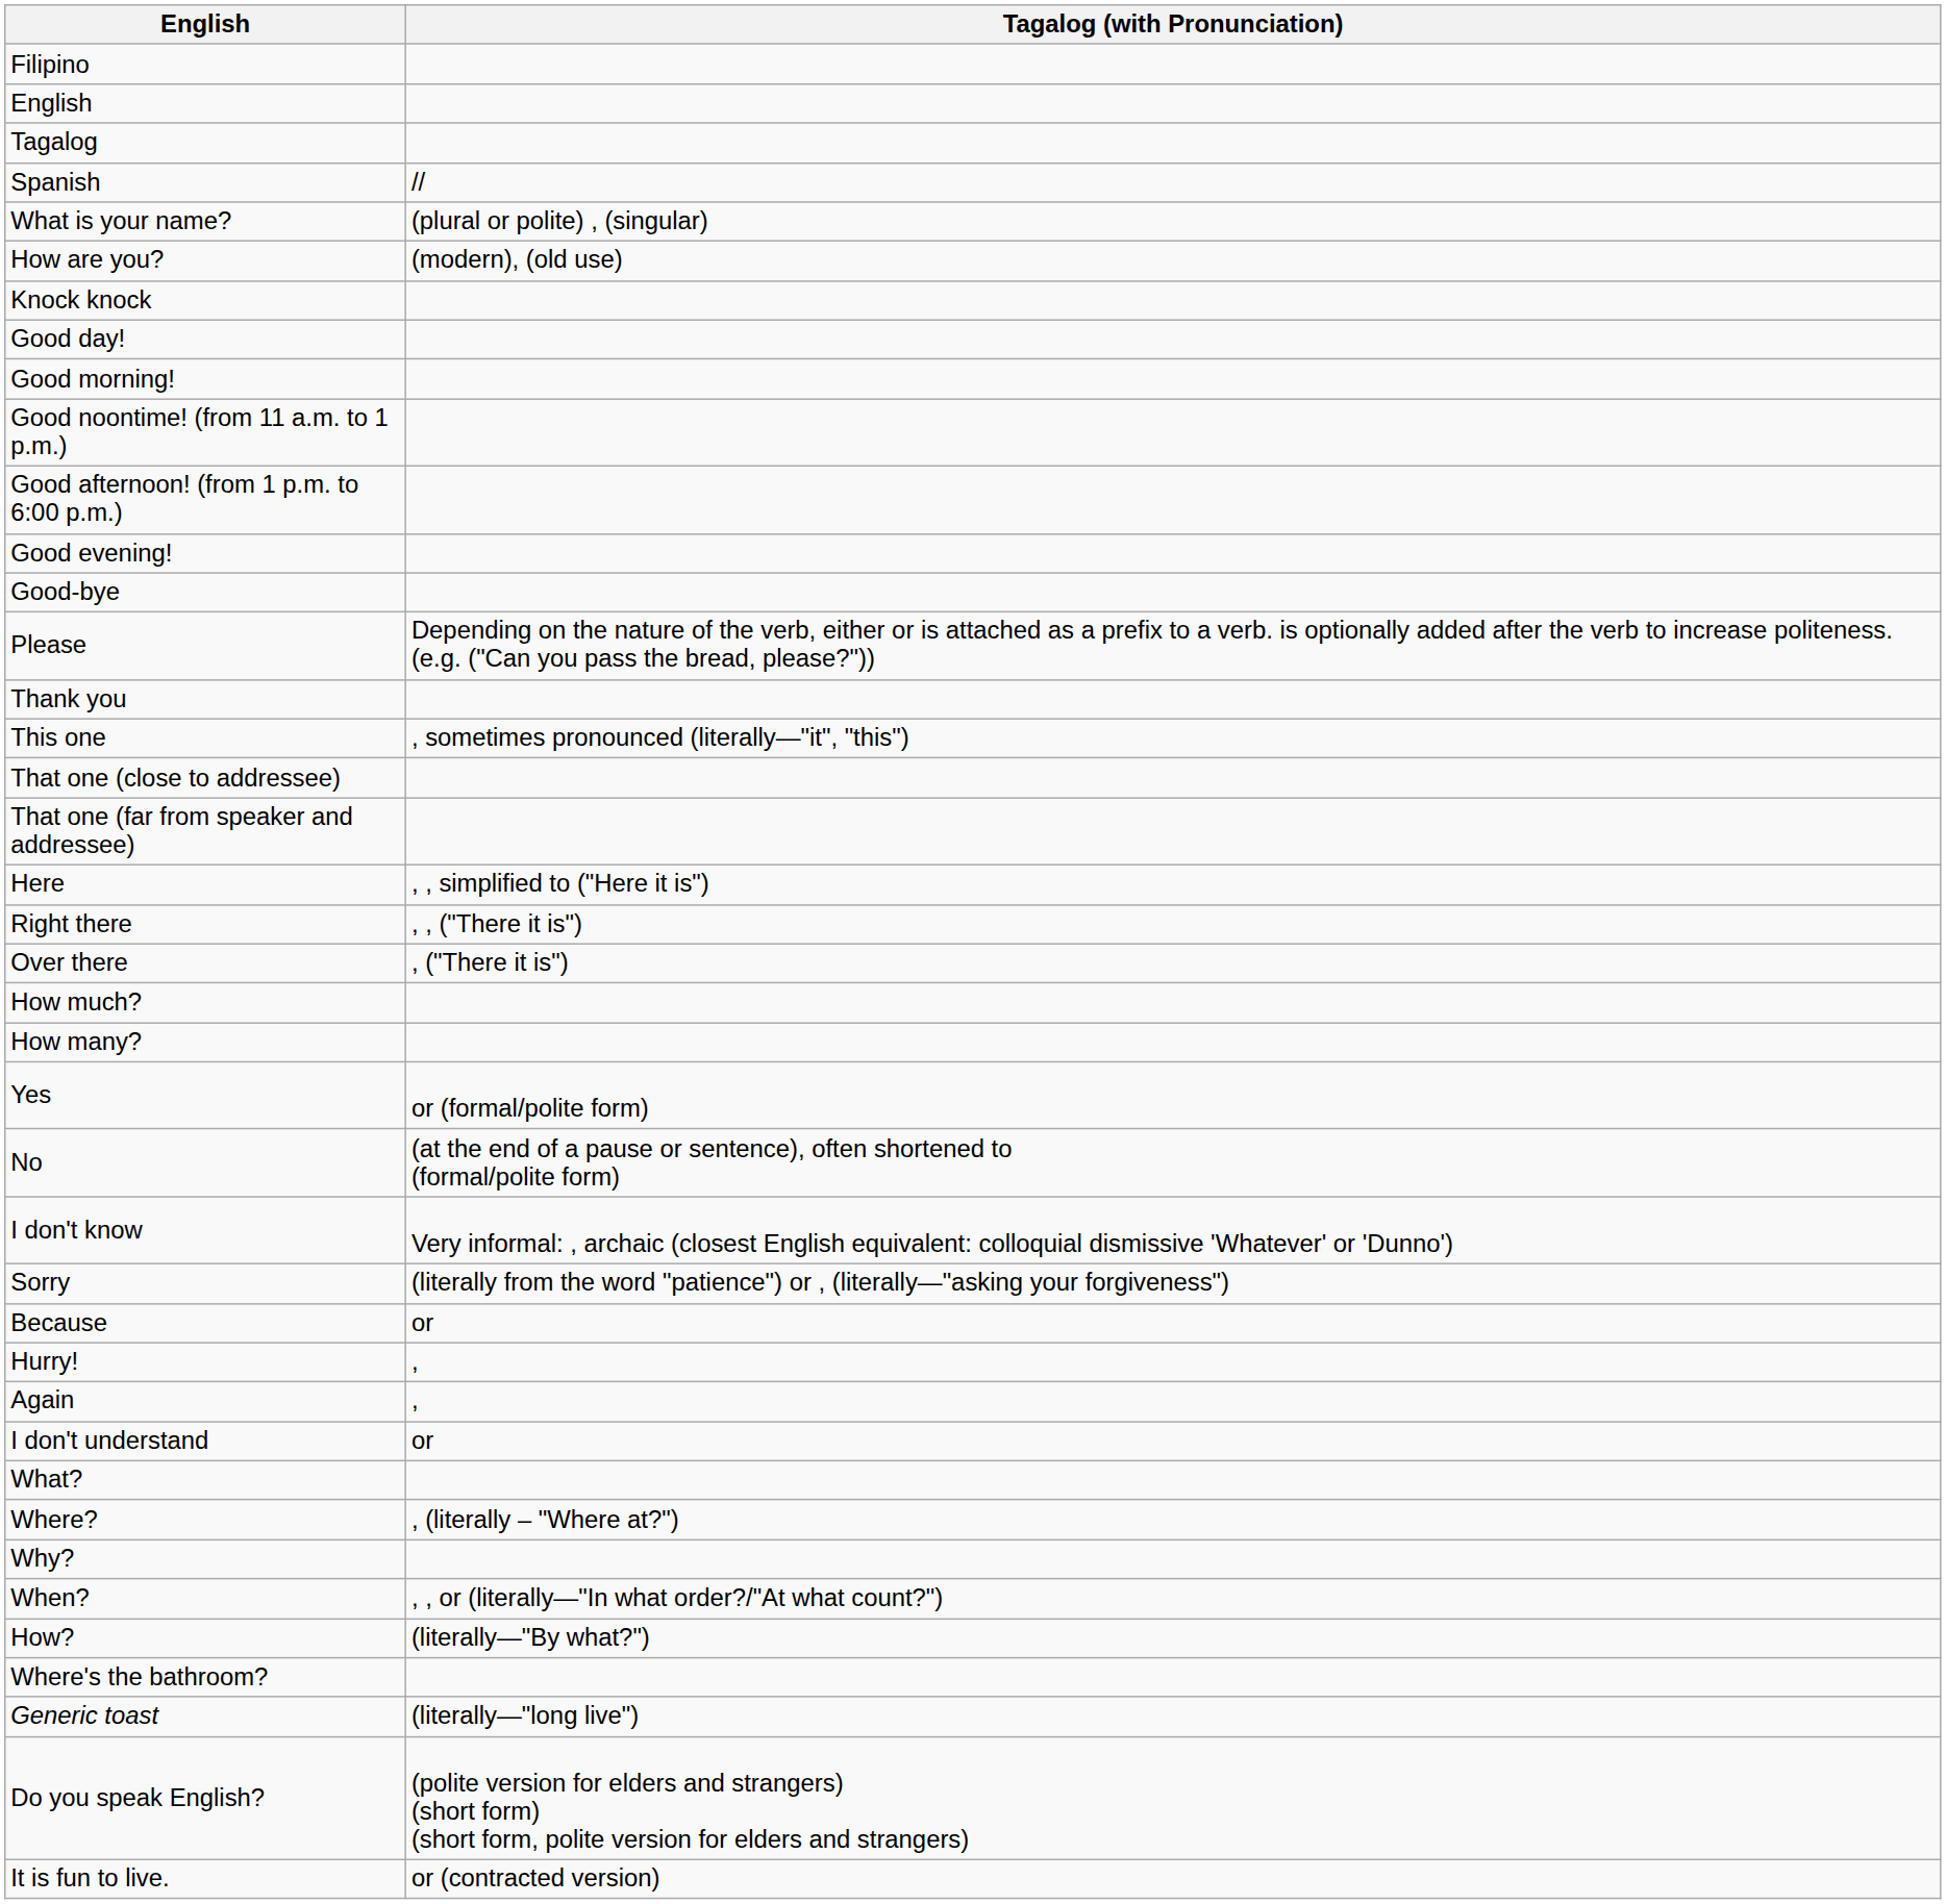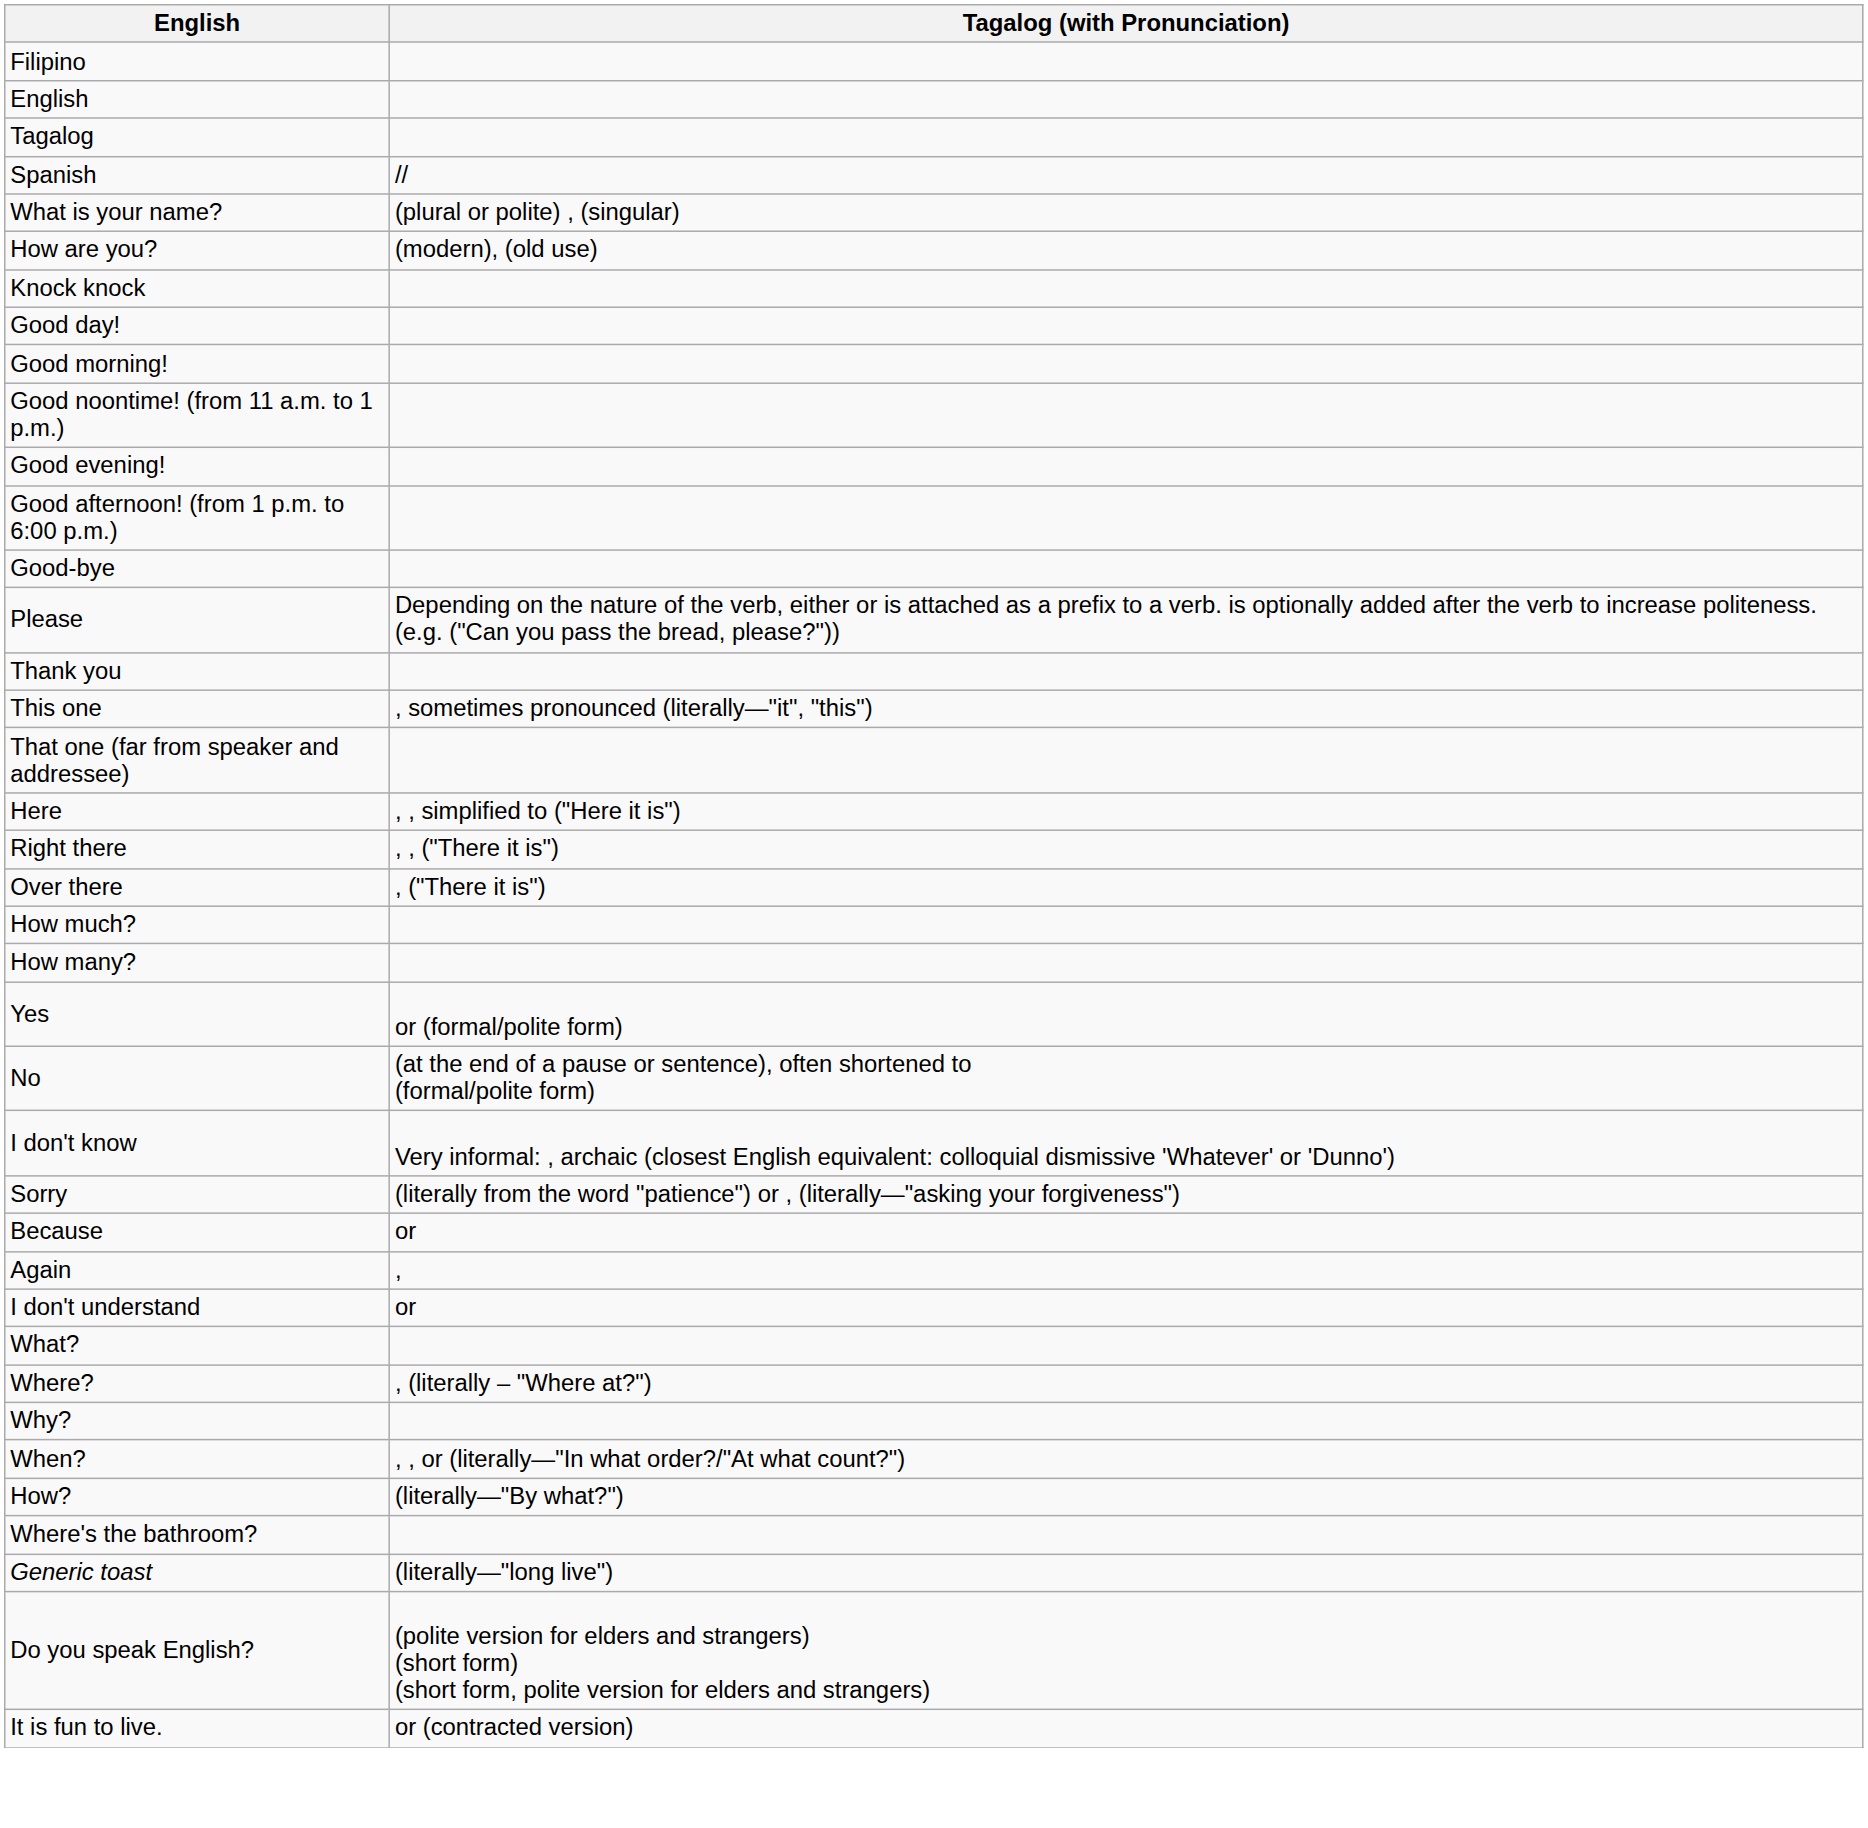rows swapped: Good afternoon! (from 1 p.m. to 6:00 p.m.) <-> Good evening!
- row: That one (close to addressee)
- row: Hurry! | ,
